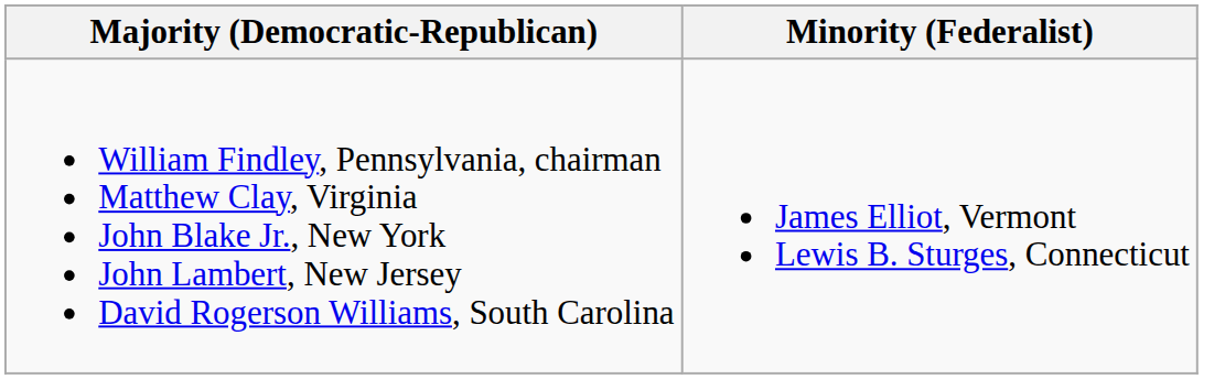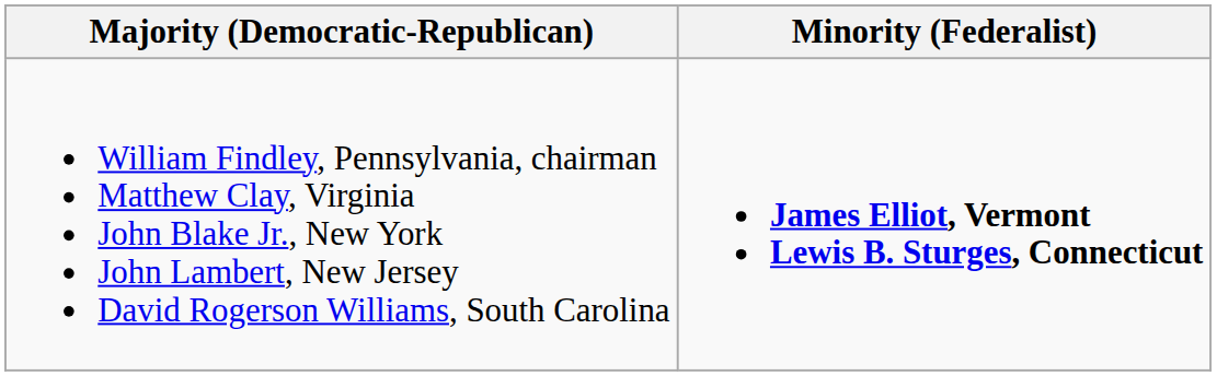row 2 | Minority (Federalist): normal -> bold
